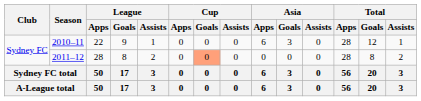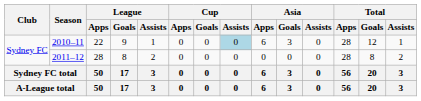2010–11 | Cup / Assists: no background -> lightblue background
2011–12 | Cup / Goals: lightsalmon background -> no background
